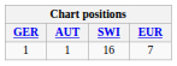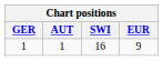row 3 | EUR: 7 -> 9
